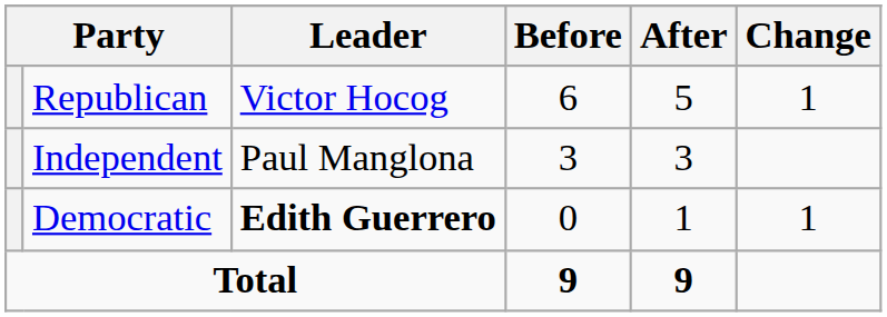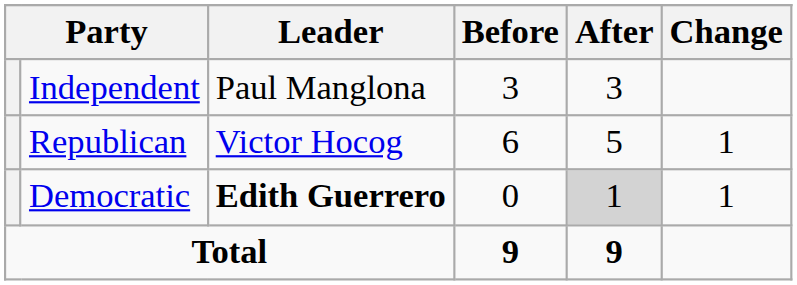rows swapped: Republican <-> Independent
Democratic | After: no background -> lightgrey background
